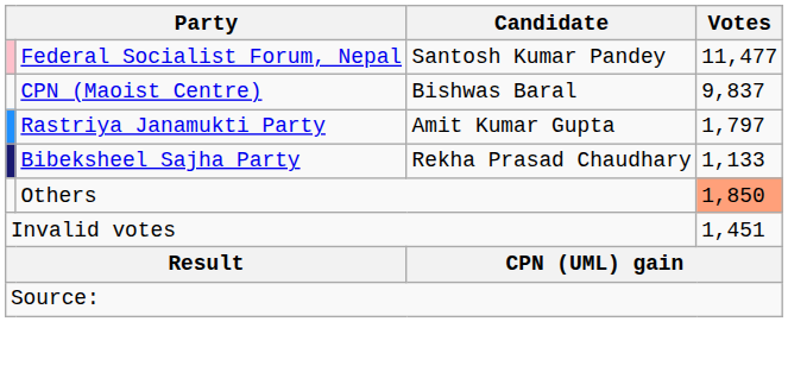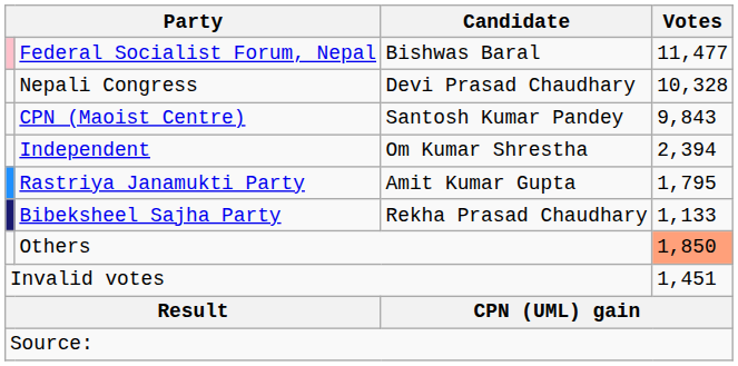Federal Socialist Forum, Nepal | Candidate: Santosh Kumar Pandey -> Bishwas Baral
+ row: Nepali Congress | Devi Prasad Chaudhary | 10,328
CPN (Maoist Centre) | Candidate: Bishwas Baral -> Santosh Kumar Pandey
CPN (Maoist Centre) | Votes: 9,837 -> 9,843
+ row: Independent | Om Kumar Shrestha | 2,394
Rastriya Janamukti Party | Votes: 1,797 -> 1,795
